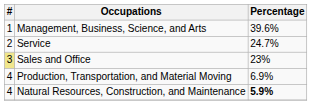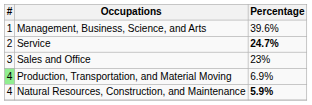Service | Percentage: normal -> bold
Sales and Office | #: khaki background -> no background
Production, Transportation, and Material Moving | #: no background -> lightgreen background
